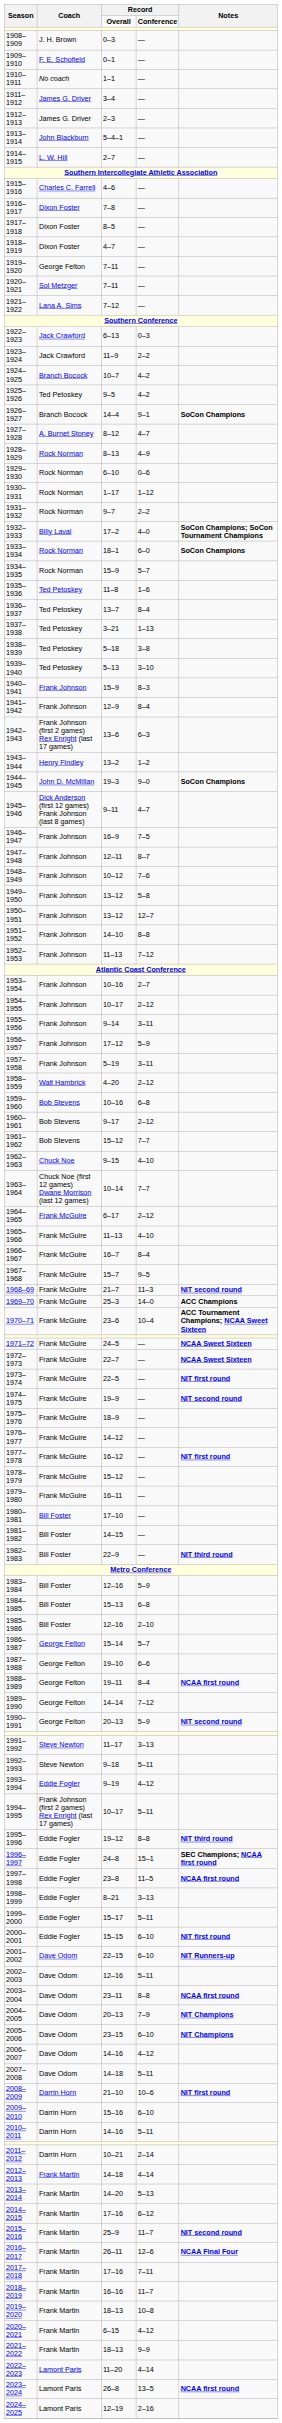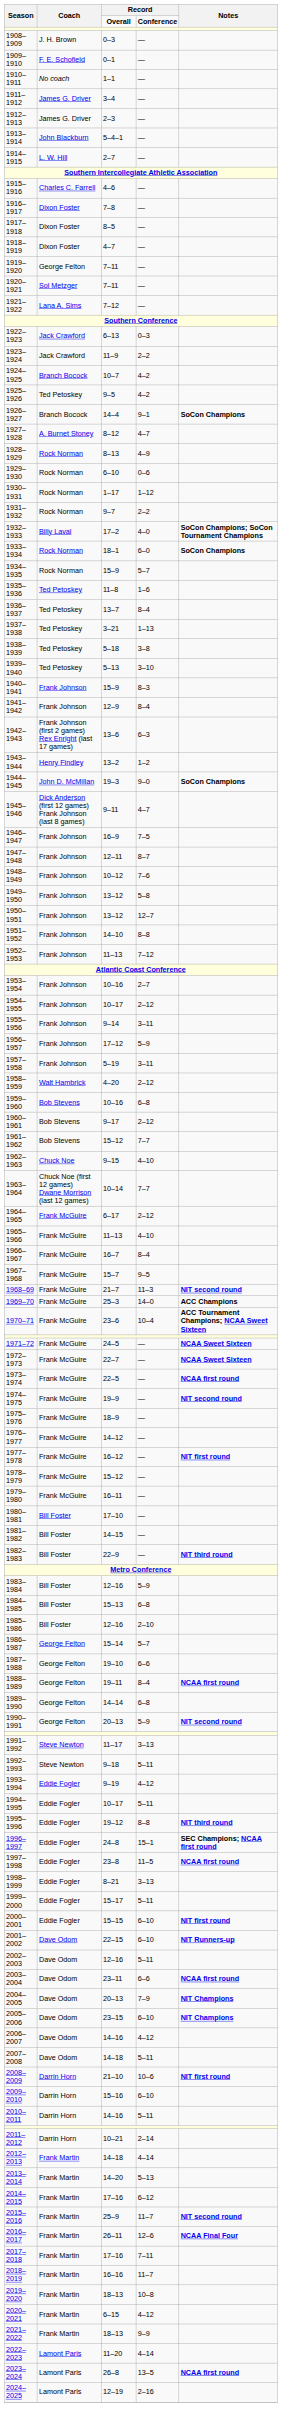1973–1974 | Notes: NIT first round -> NCAA first round
1989–1990 | column 4: 7–12 -> 6–8
1994–1995 | Coach: Frank Johnson (first 2 games) Rex Enright (last 17 games) -> Eddie Fogler
2003–2004 | column 4: 8–8 -> 6–6
